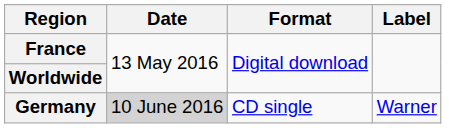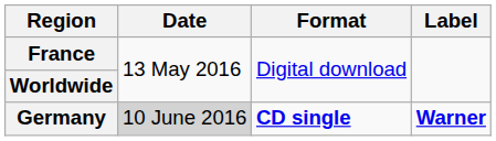Germany | Format: normal -> bold
Germany | Label: normal -> bold
